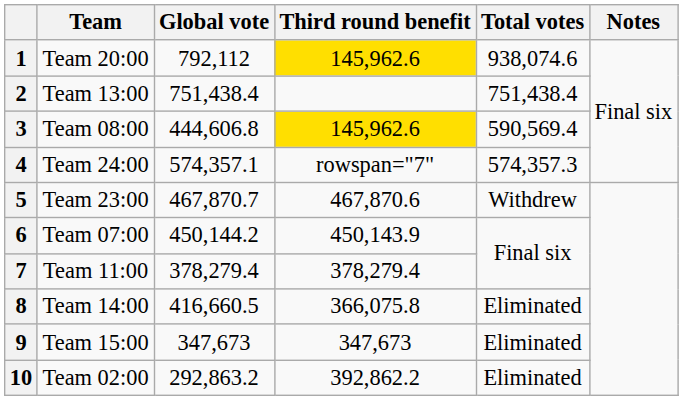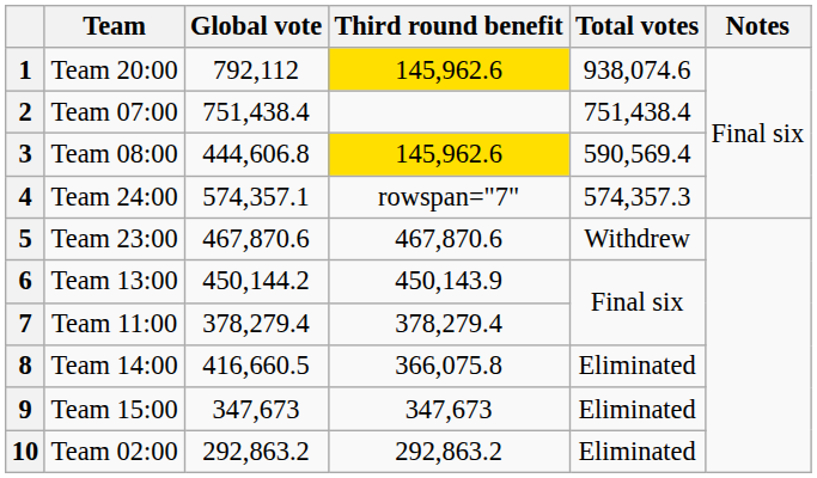2 | Team: Team 13:00 -> Team 07:00
5 | Global vote: 467,870.7 -> 467,870.6
6 | Team: Team 07:00 -> Team 13:00
10 | Third round benefit: 392,862.2 -> 292,863.2
